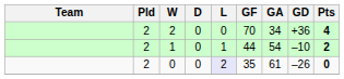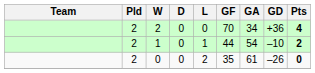row 4 | L: lavender background -> no background
